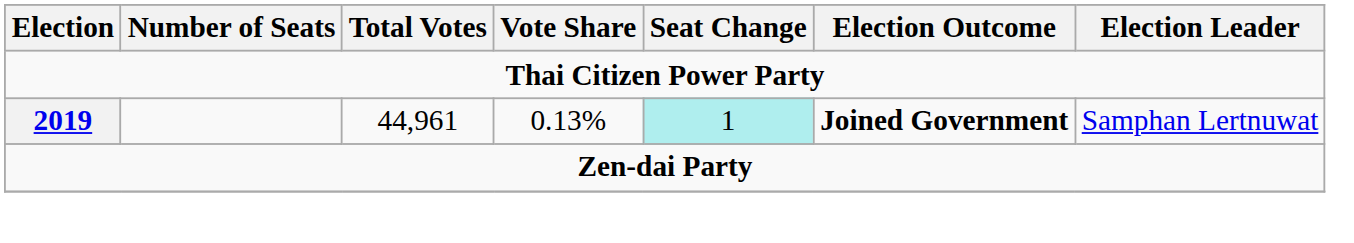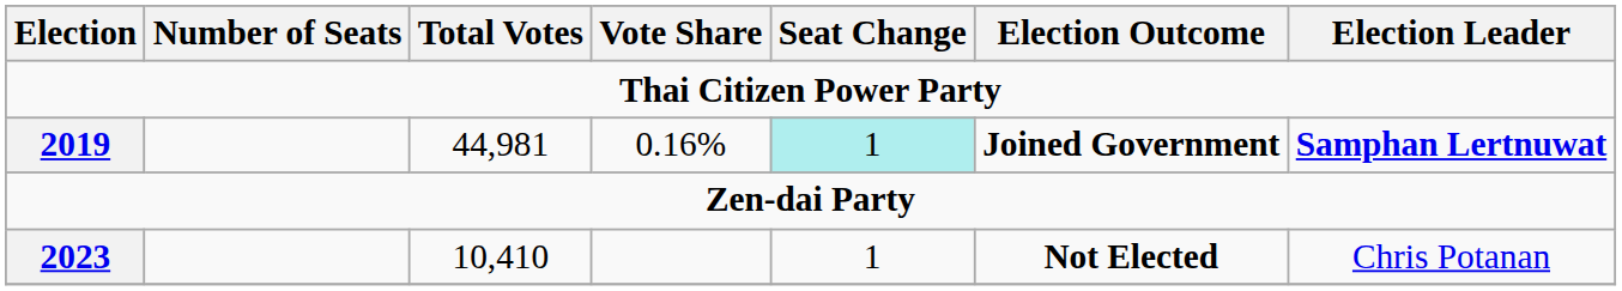2019 | Total Votes: 44,961 -> 44,981
2019 | Vote Share: 0.13% -> 0.16%
2019 | Election Leader: normal -> bold
+ row: 2023 | 10,410 | 1 | Not Elected | Chris Potanan
